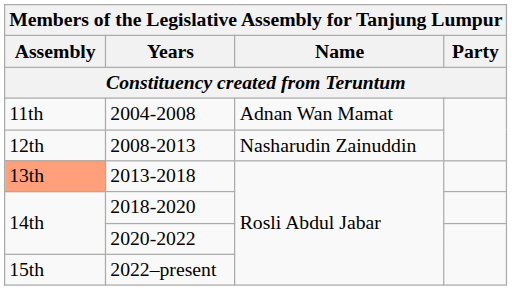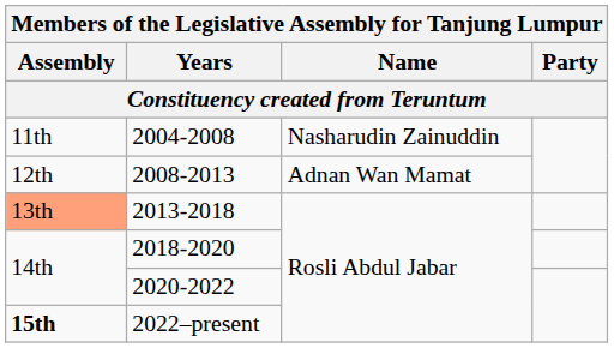2004-2008 | Name: Adnan Wan Mamat -> Nasharudin Zainuddin
2008-2013 | Name: Nasharudin Zainuddin -> Adnan Wan Mamat
2022–present | Assembly: normal -> bold
